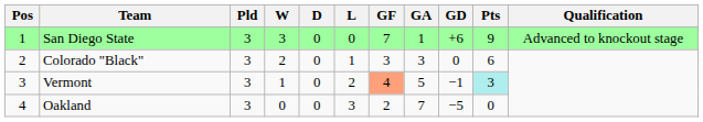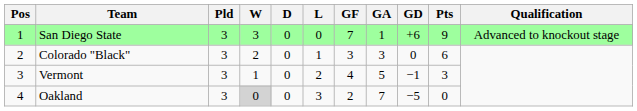Vermont | GF: lightsalmon background -> no background
Vermont | Pts: paleturquoise background -> no background
Oakland | W: no background -> lightgrey background
